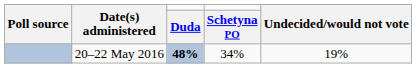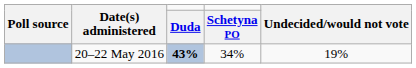20–22 May 2016 | Duda: 48% -> 43%
